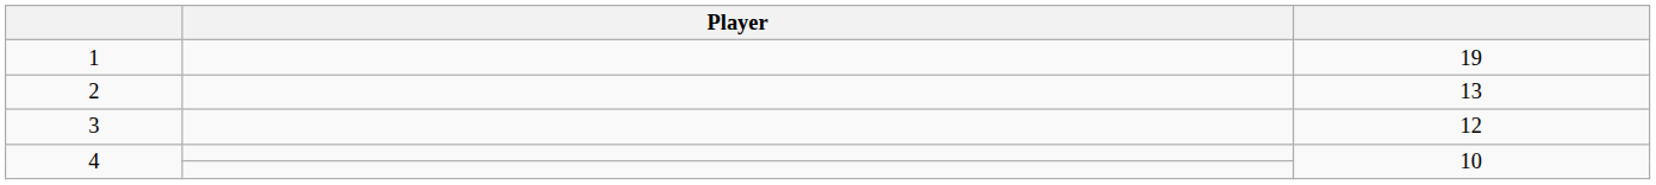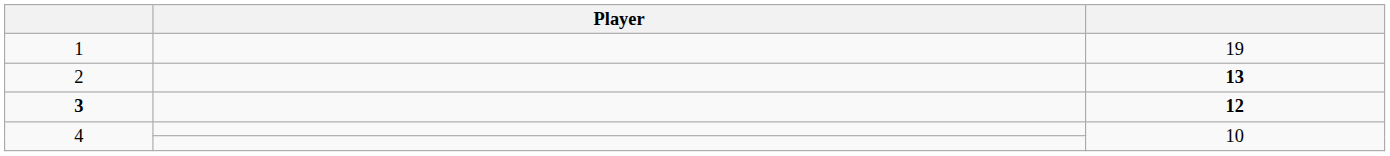2 | column 3: normal -> bold
3 | column 1: normal -> bold
3 | column 3: normal -> bold
